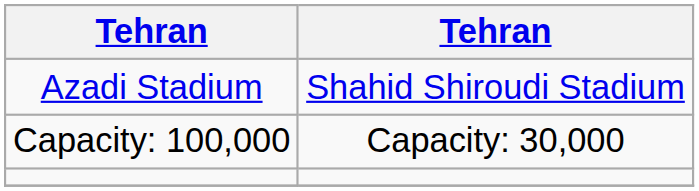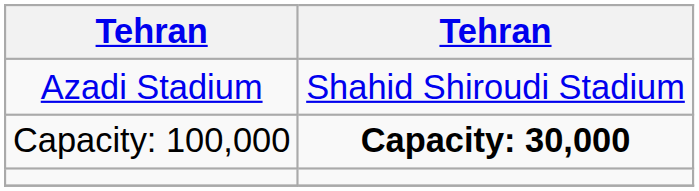row 3 | column 2: normal -> bold
